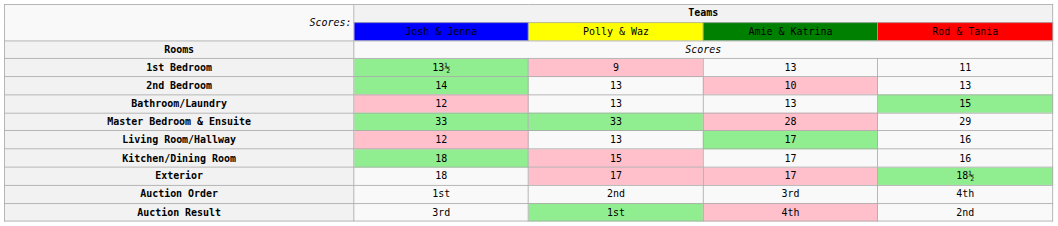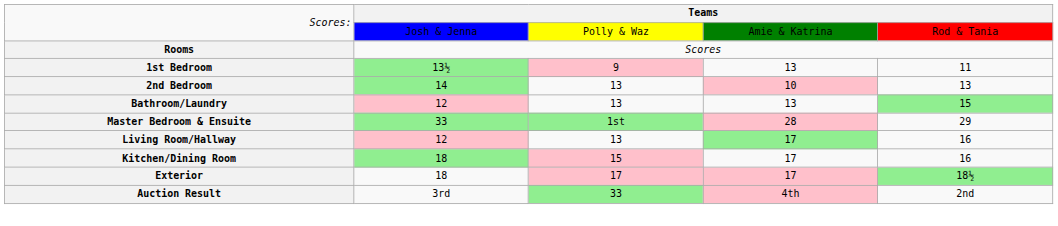Master Bedroom & Ensuite | column 3: 33 -> 1st
- row: Auction Order | 1st | 2nd | 3rd | 4th
Auction Result | column 3: 1st -> 33
